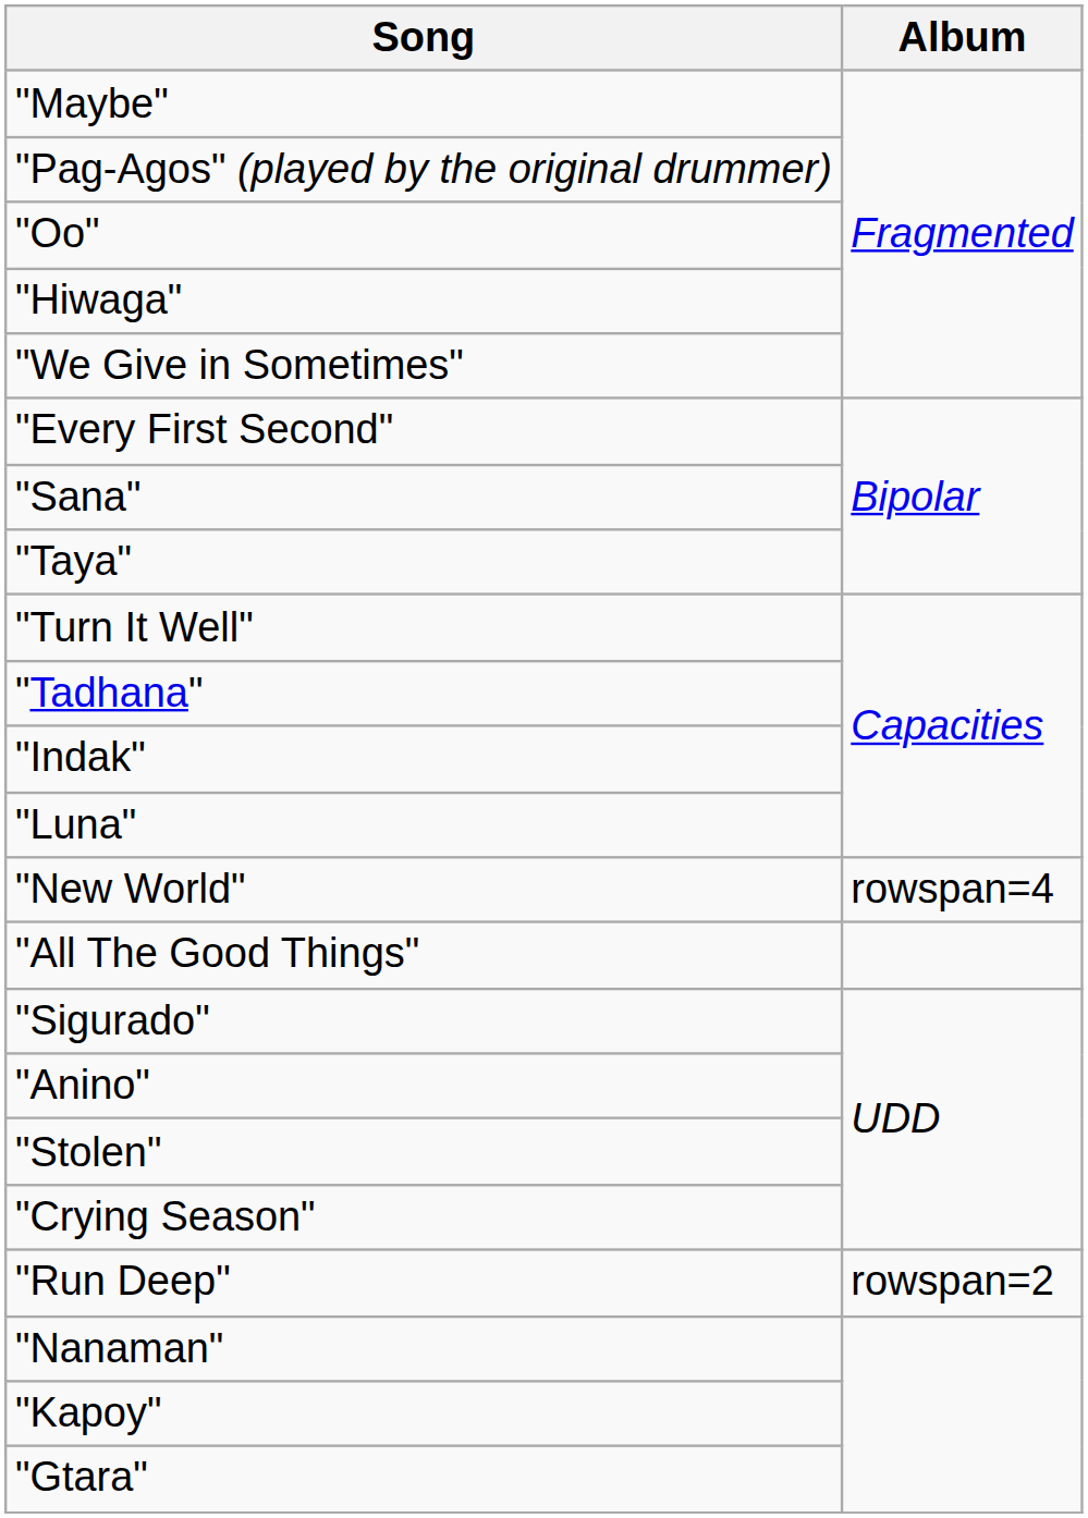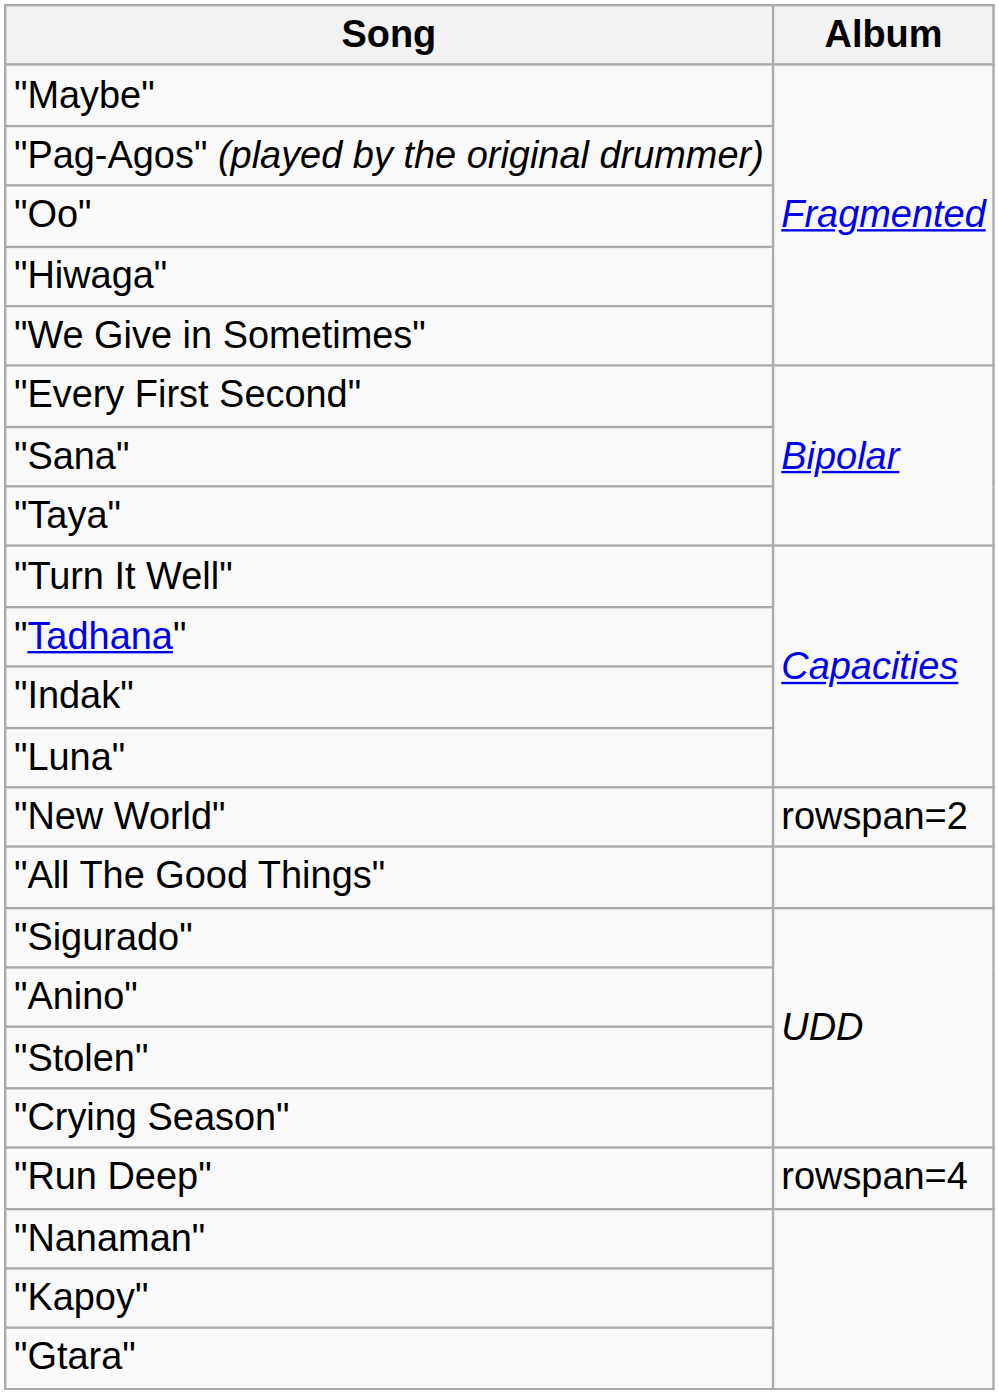"New World" | Album: rowspan=4 -> rowspan=2
"Run Deep" | Album: rowspan=2 -> rowspan=4
